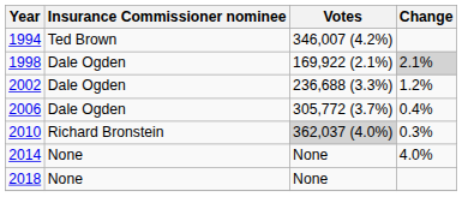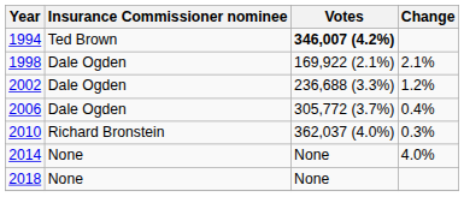1994 | Votes: normal -> bold
1998 | Change: lightgrey background -> no background
2010 | Votes: lightgrey background -> no background
